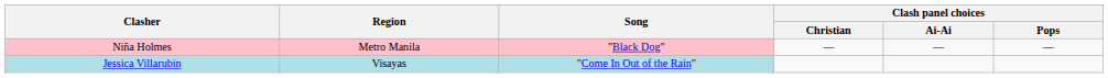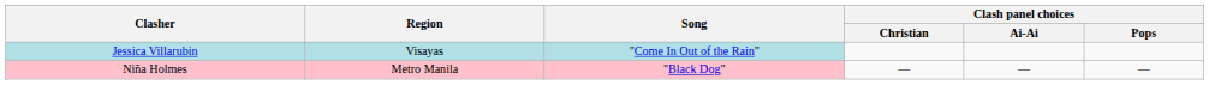rows swapped: Niña Holmes <-> Jessica Villarubin
